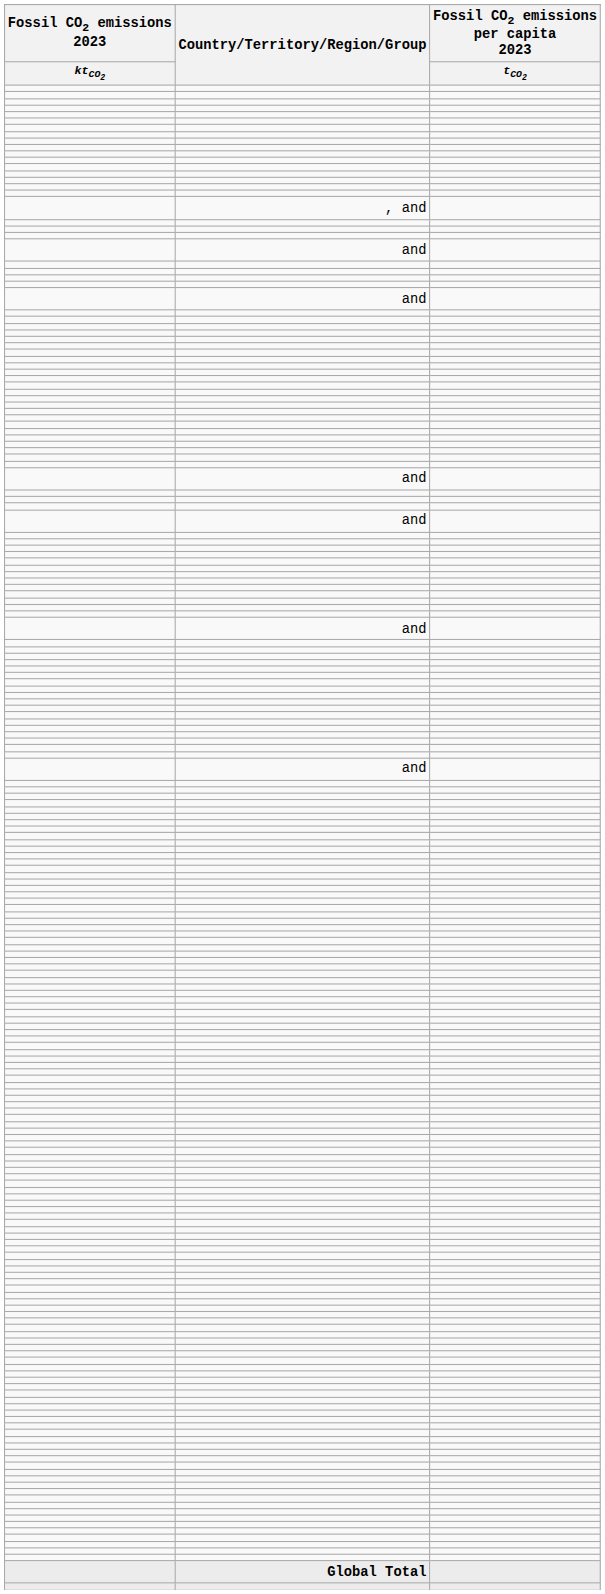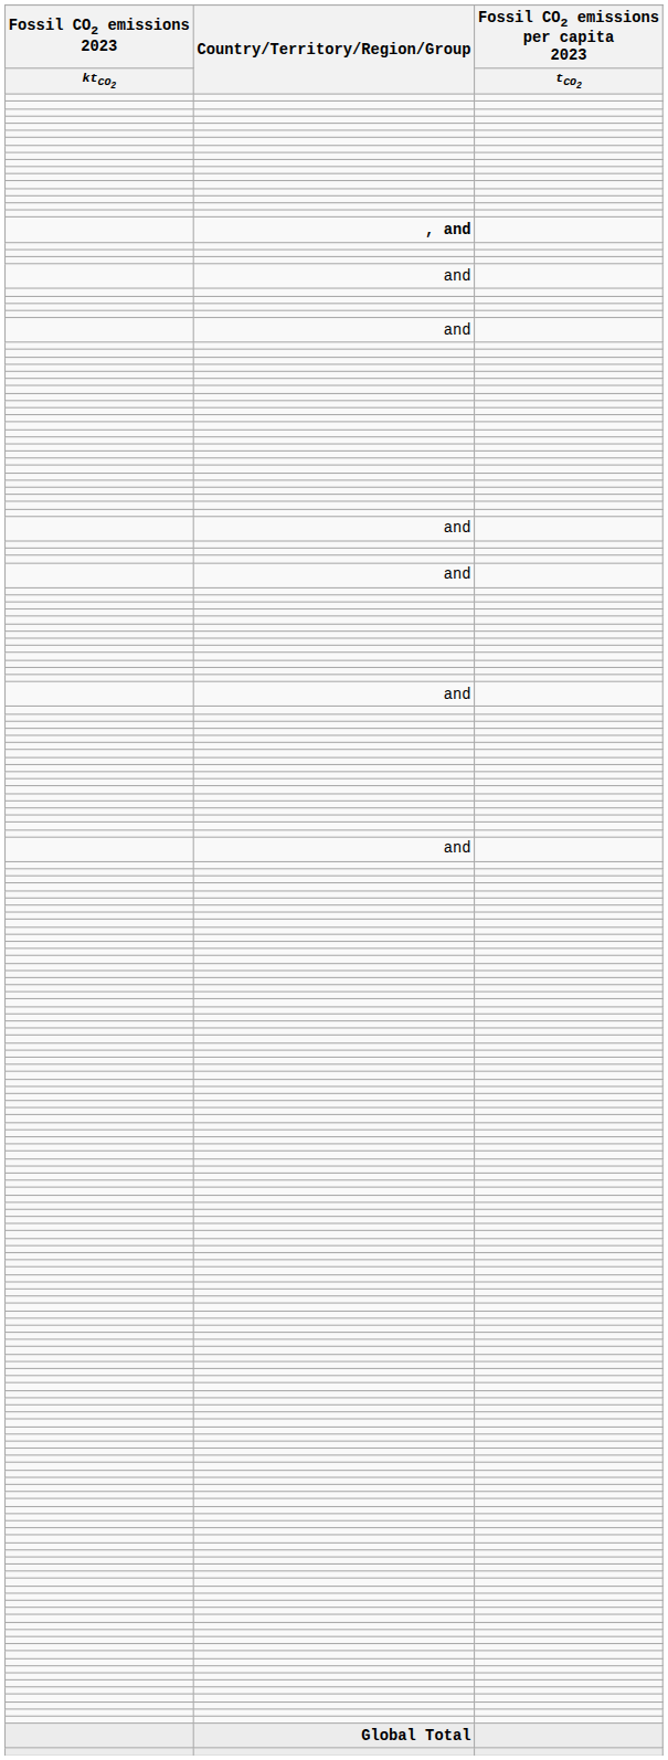, and | Country/Territory/Region/Group: normal -> bold
